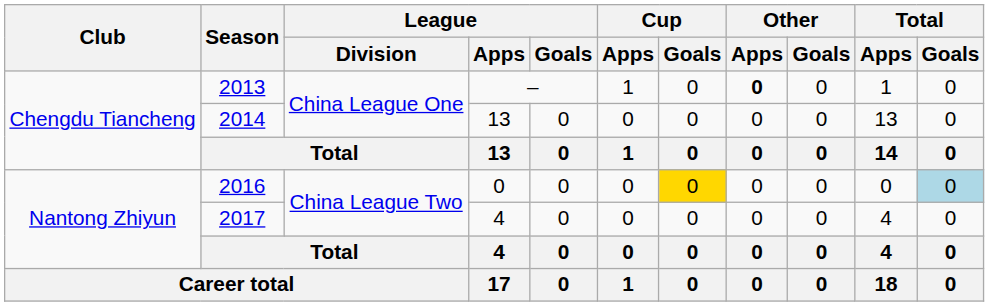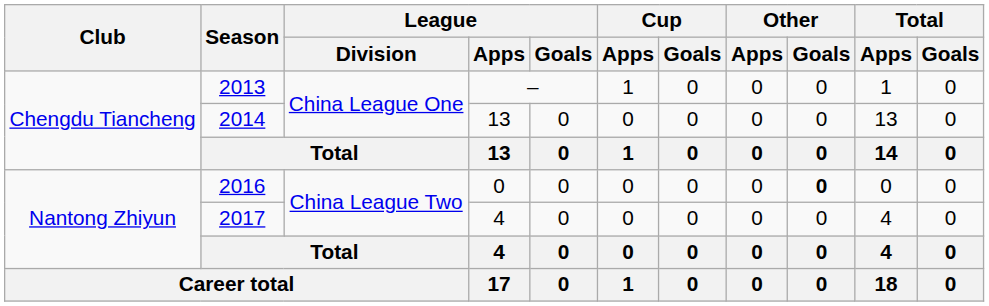2013 | Other / Apps: bold -> normal
2016 | Cup / Goals: gold background -> no background
2016 | Other / Goals: normal -> bold
2016 | Total / Goals: lightblue background -> no background
